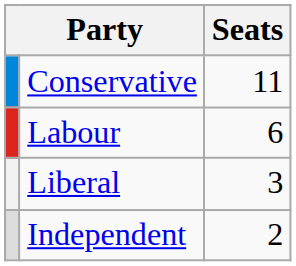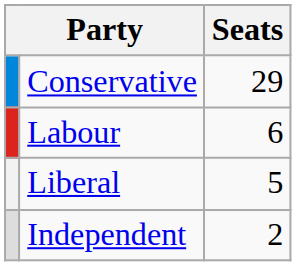Conservative | Seats: 11 -> 29
Liberal | Seats: 3 -> 5
